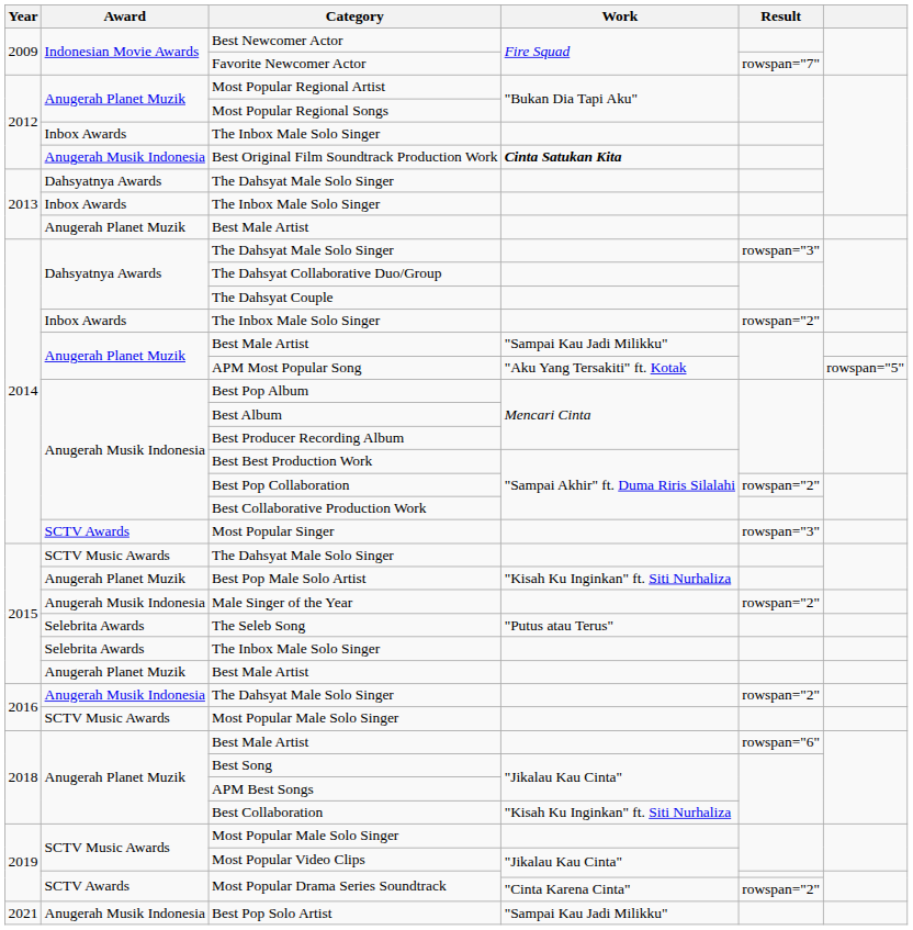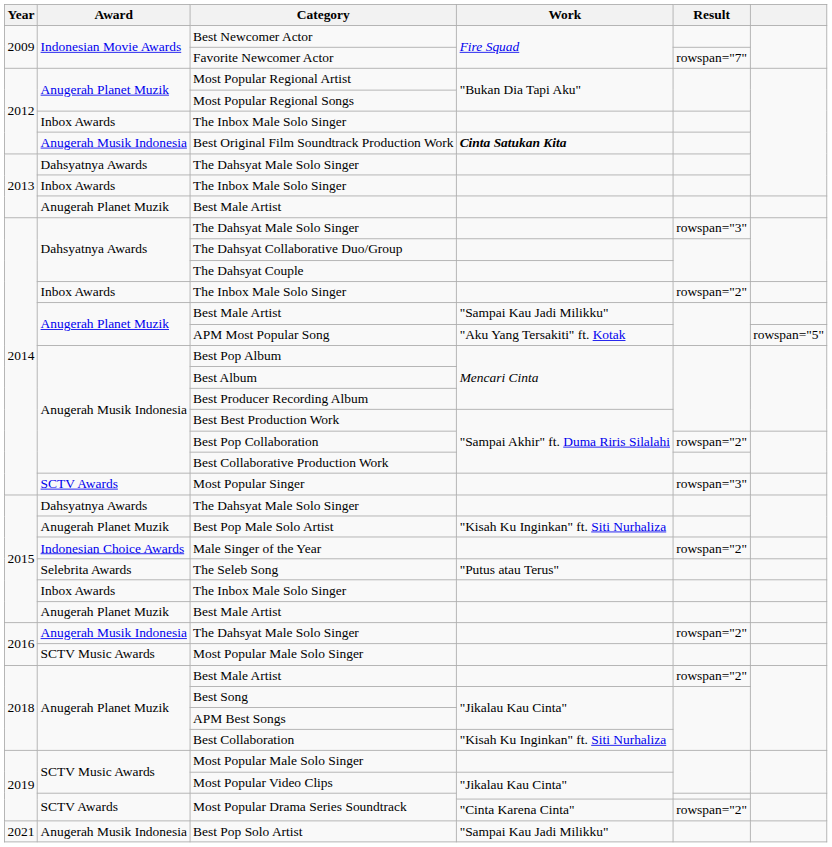2015 / The Dahsyat Male Solo Singer | Award: SCTV Music Awards -> Dahsyatnya Awards
Male Singer of the Year | Award: Anugerah Musik Indonesia -> Indonesian Choice Awards
2015 / The Inbox Male Solo Singer | Award: Selebrita Awards -> Inbox Awards
2018 / Best Male Artist | Result: rowspan="6" -> rowspan="2"
